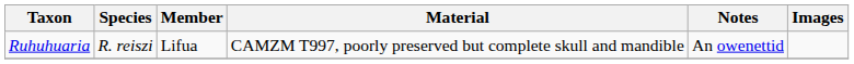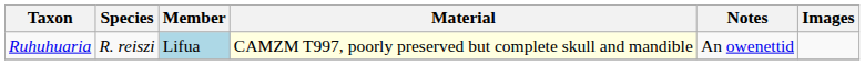Ruhuhuaria | Member: no background -> lightblue background
Ruhuhuaria | Material: no background -> lightyellow background
